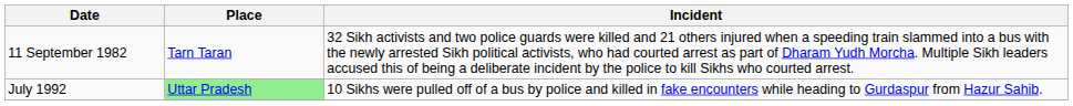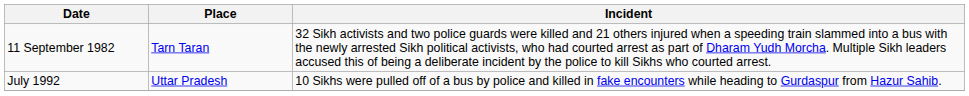July 1992 | Place: lightgreen background -> no background
